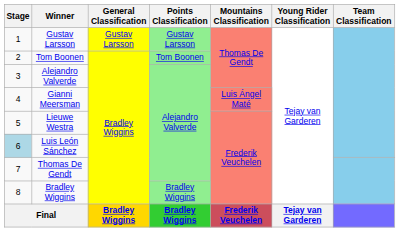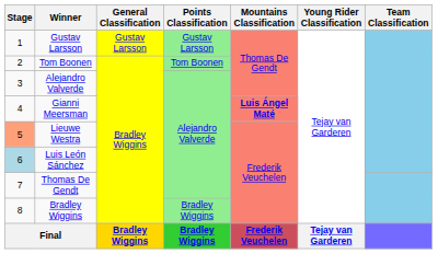Gianni Meersman | Mountains Classification: normal -> bold
Lieuwe Westra | Stage: no background -> lightsalmon background
